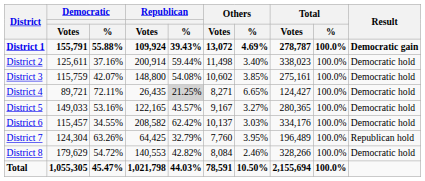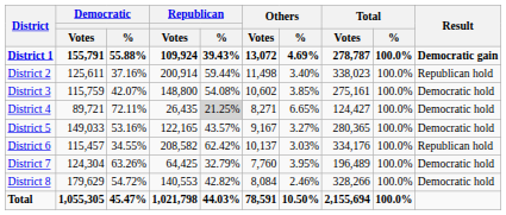District 2 | Result: Democratic hold -> Republican hold
District 6 | Result: Democratic hold -> Republican hold
District 7 | Result: Republican hold -> Democratic hold
